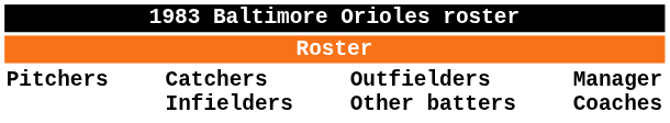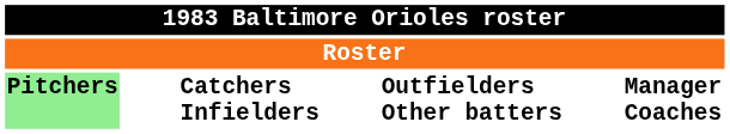Pitchers | column 1: no background -> lightgreen background
